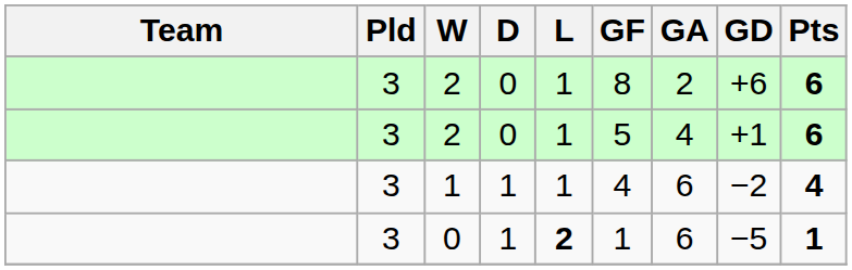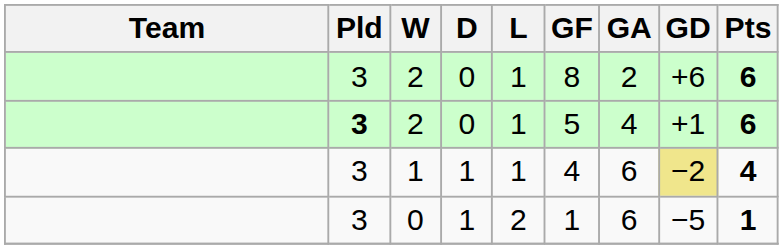row 3 | Pld: normal -> bold
row 4 | GD: no background -> khaki background
row 5 | L: bold -> normal
